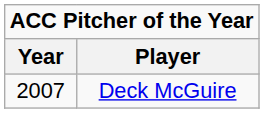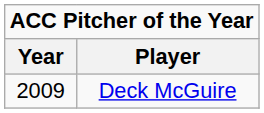Deck McGuire | Year: 2007 -> 2009
